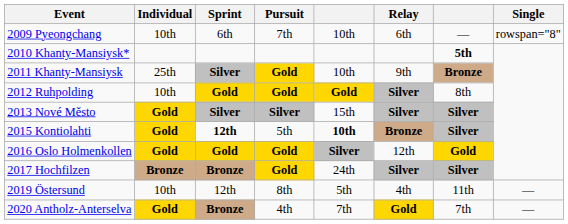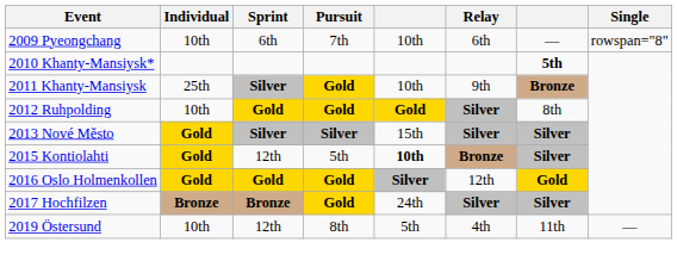2015 Kontiolahti | Sprint: bold -> normal
- row: 2020 Antholz-Anterselva | Gold | Bronze | 4th | 7th | Gold | 7th | —
